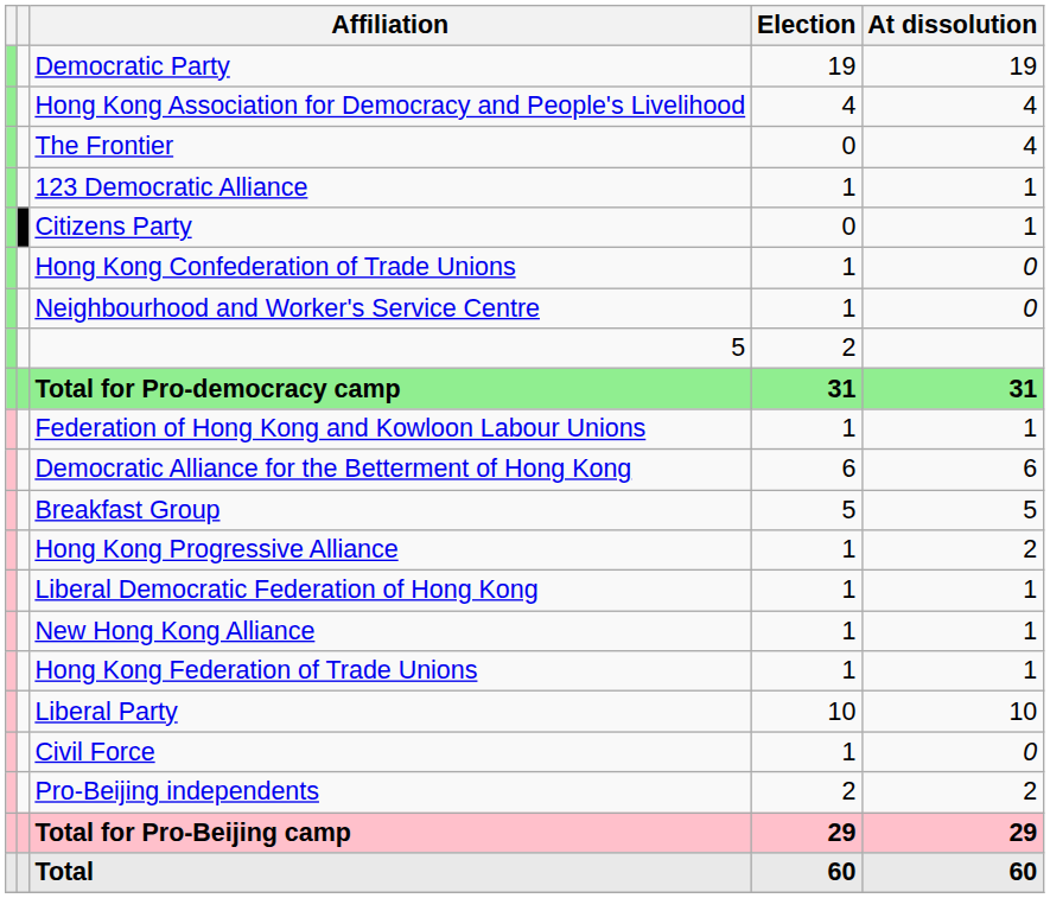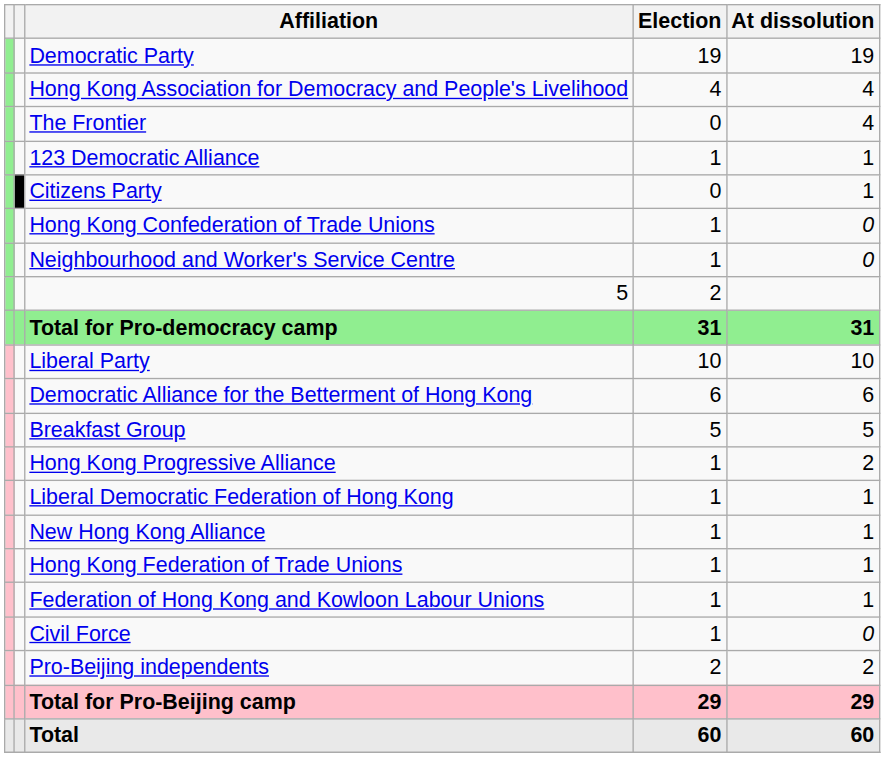rows swapped: Liberal Party <-> Federation of Hong Kong and Kowloon Labour Unions
